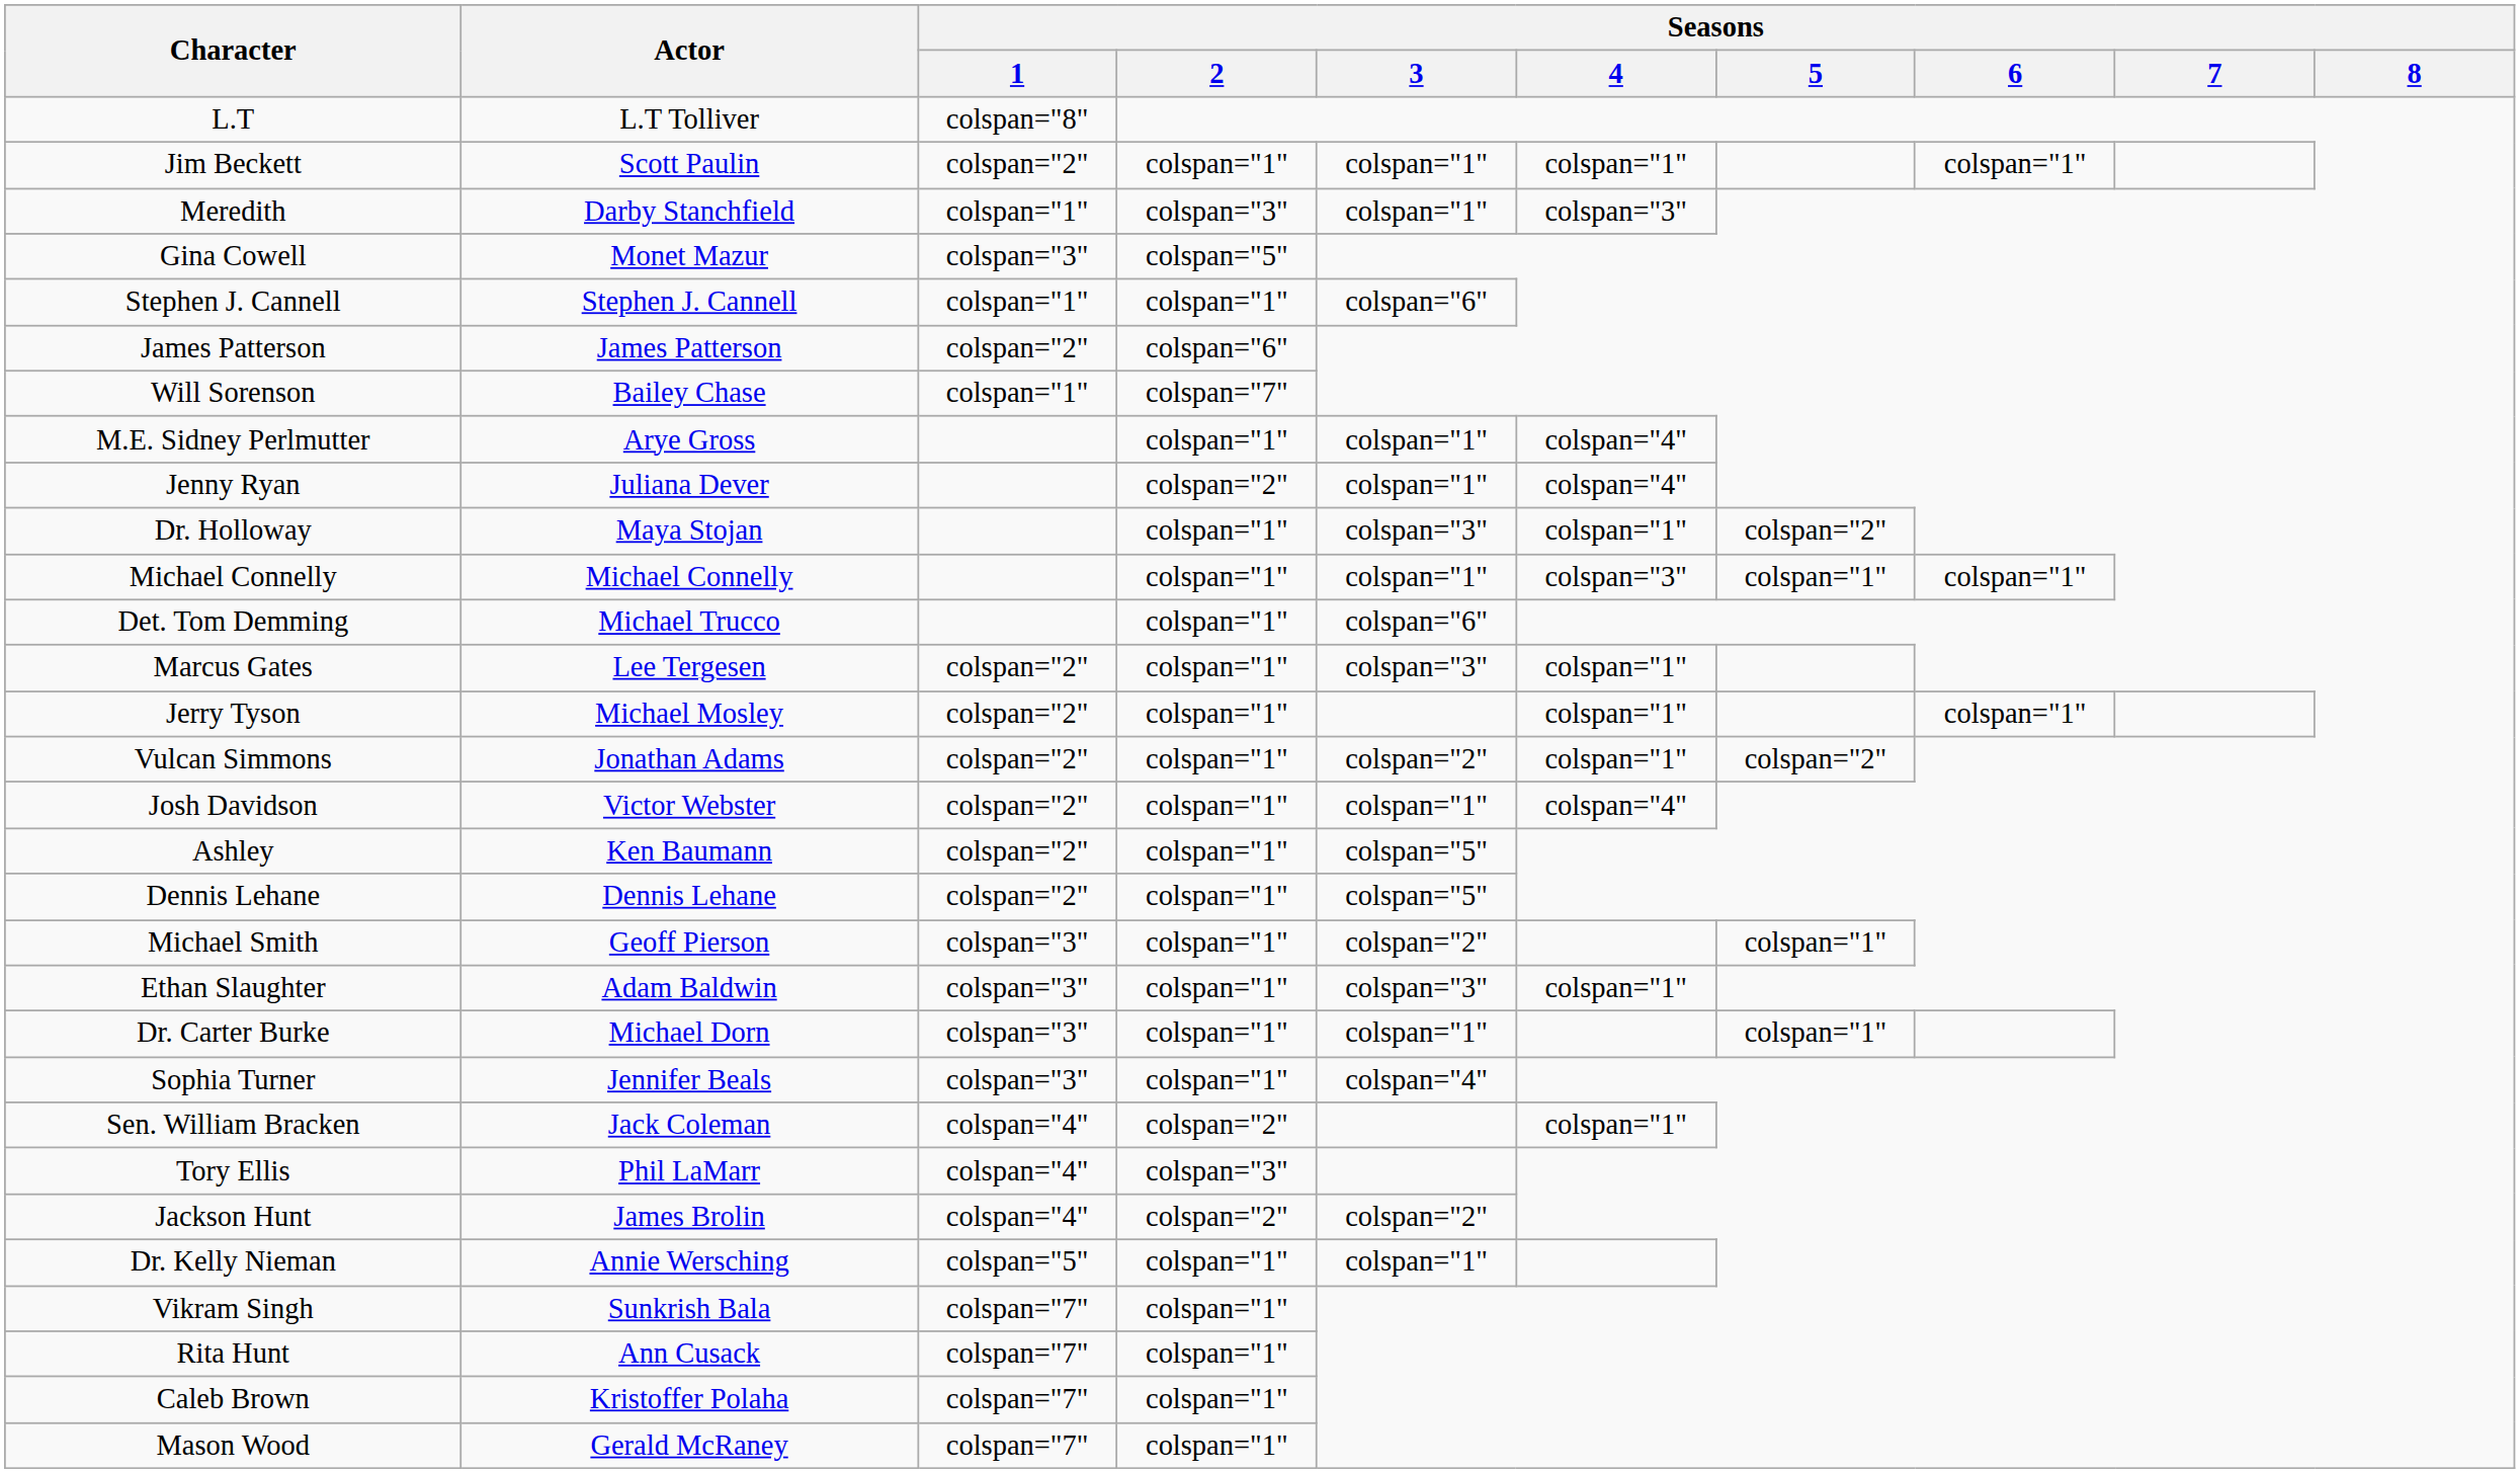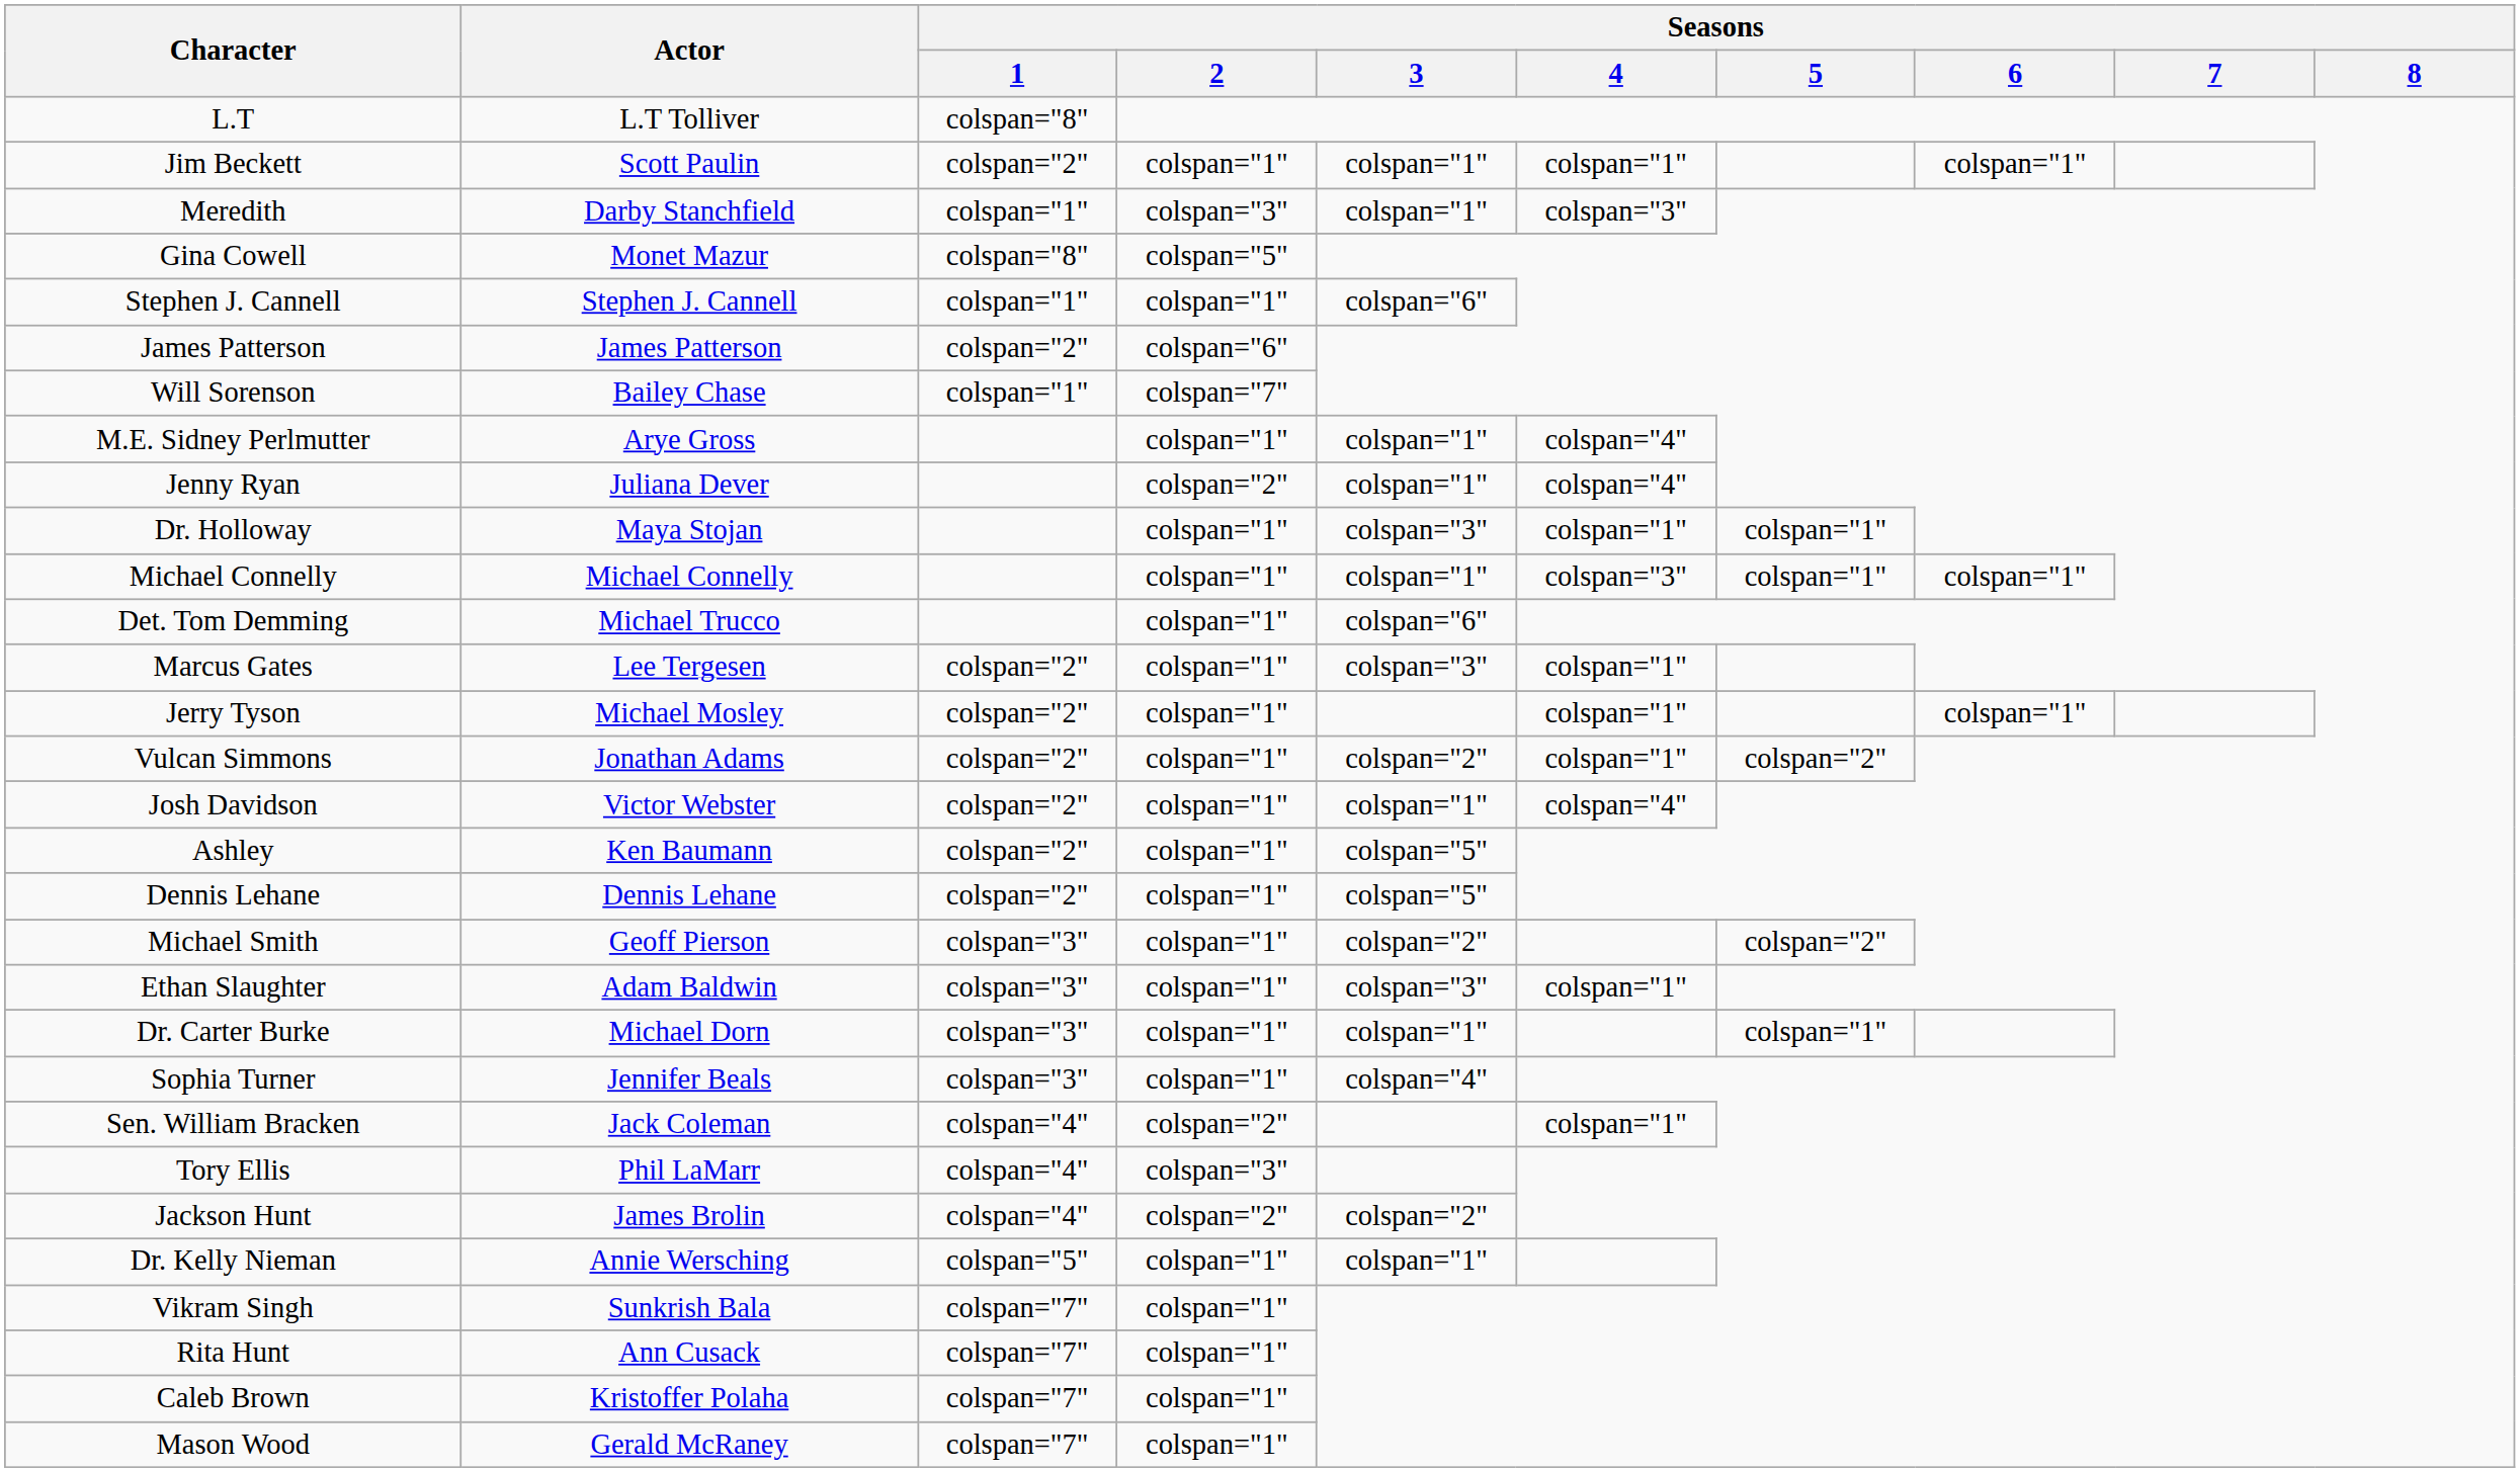Gina Cowell | Seasons / 1: colspan="3" -> colspan="8"
Dr. Holloway | Seasons / 5: colspan="2" -> colspan="1"
Michael Smith | Seasons / 5: colspan="1" -> colspan="2"
